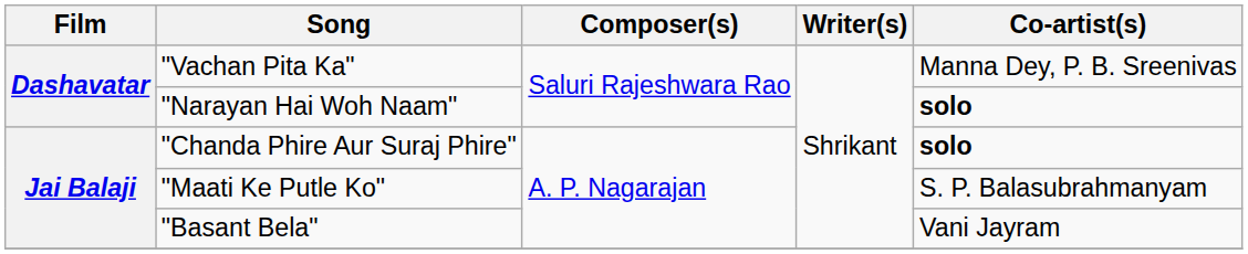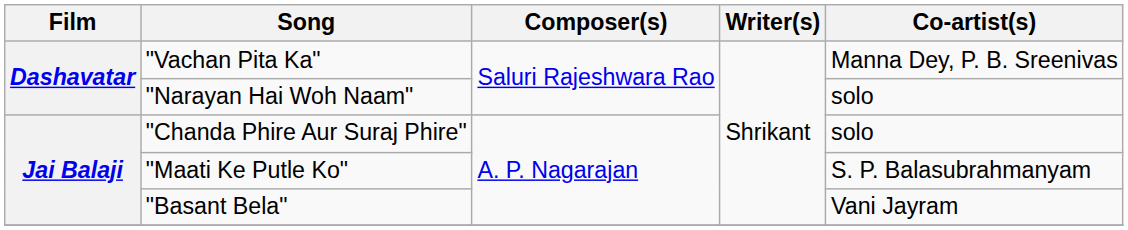"Narayan Hai Woh Naam" | Co-artist(s): bold -> normal
"Chanda Phire Aur Suraj Phire" | Co-artist(s): bold -> normal
